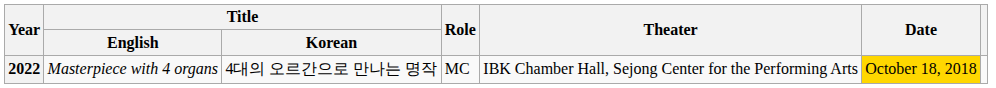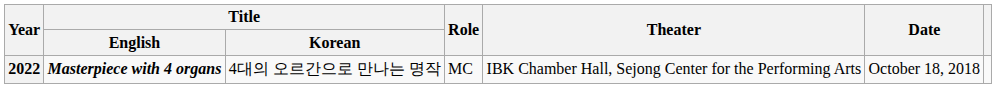2022 | Title / English: normal -> bold
2022 | Date: gold background -> no background
